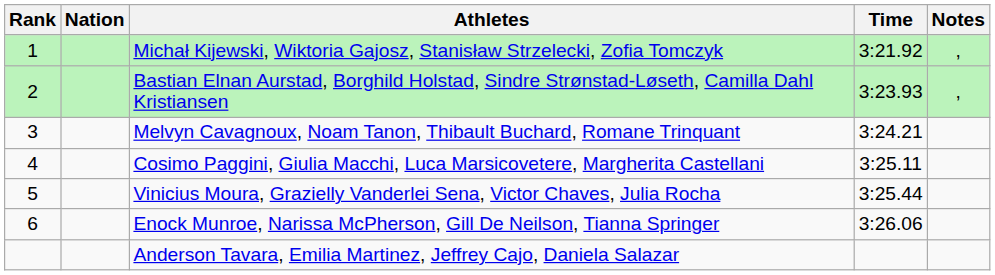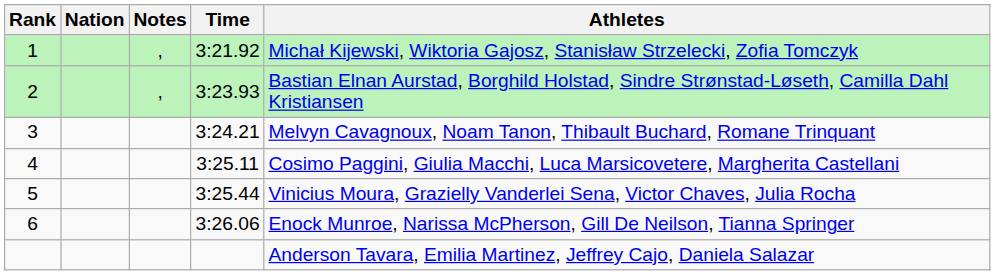columns swapped: Athletes <-> Notes
